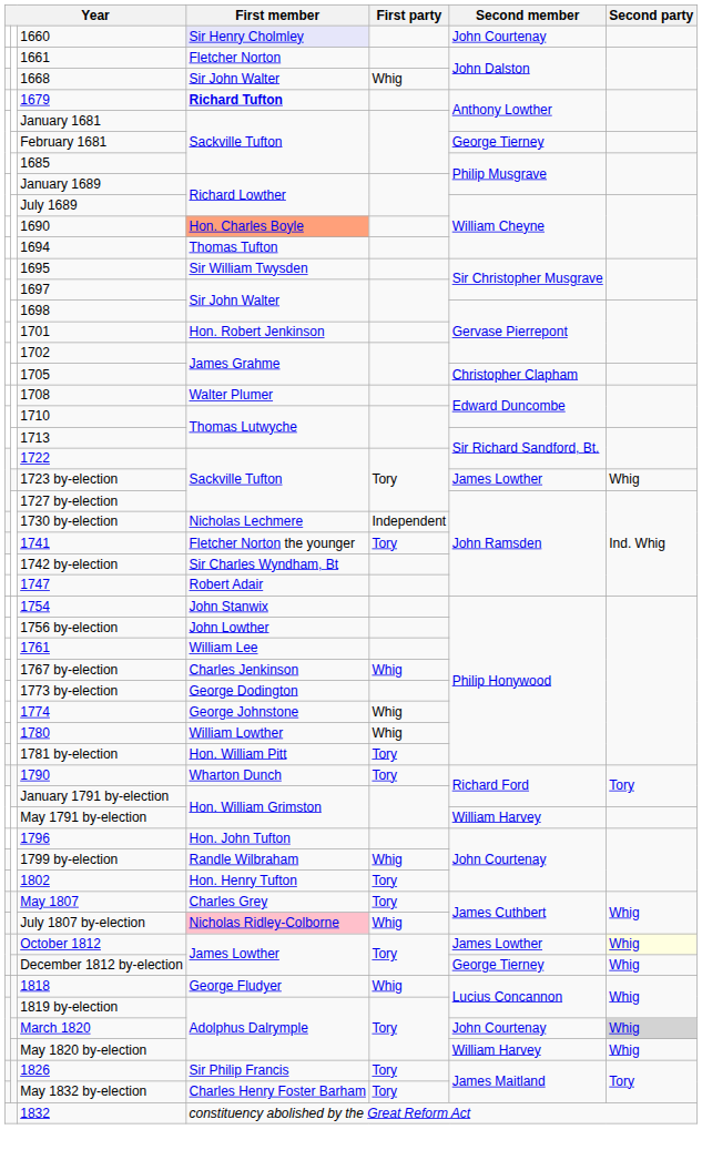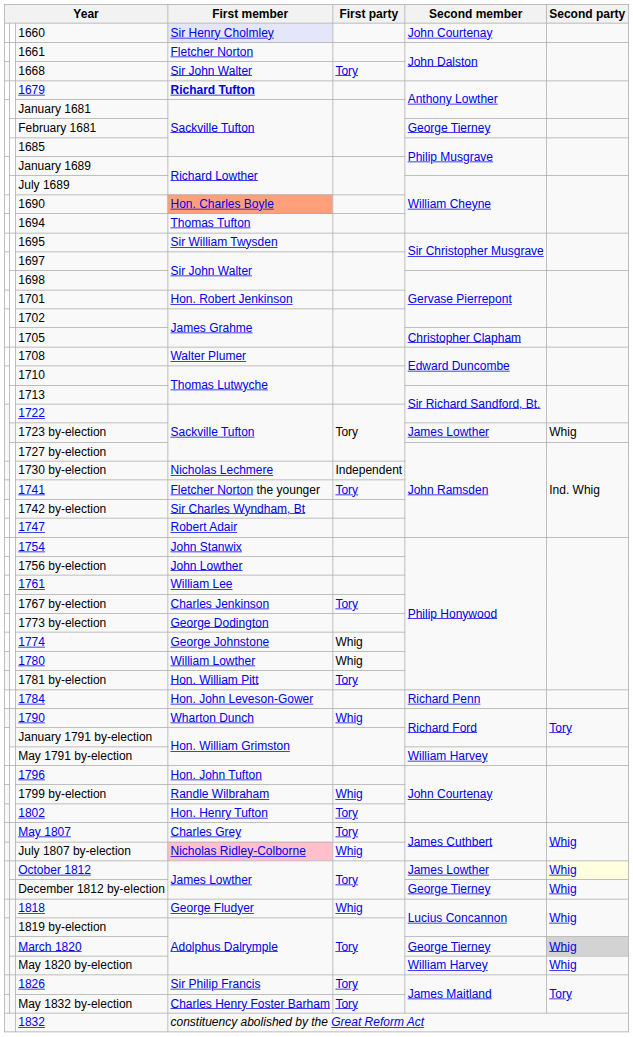1668 | First party: Whig -> Tory
1767 by-election | First party: Whig -> Tory
+ row: 1784 | Hon. John Leveson-Gower | Richard Penn
1790 | First party: Tory -> Whig
March 1820 | Second member: John Courtenay -> George Tierney
